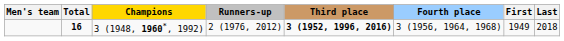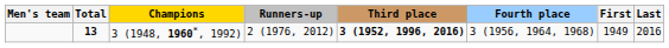row 2 | Total: 16 -> 13
row 2 | Last: 2018 -> 2016
